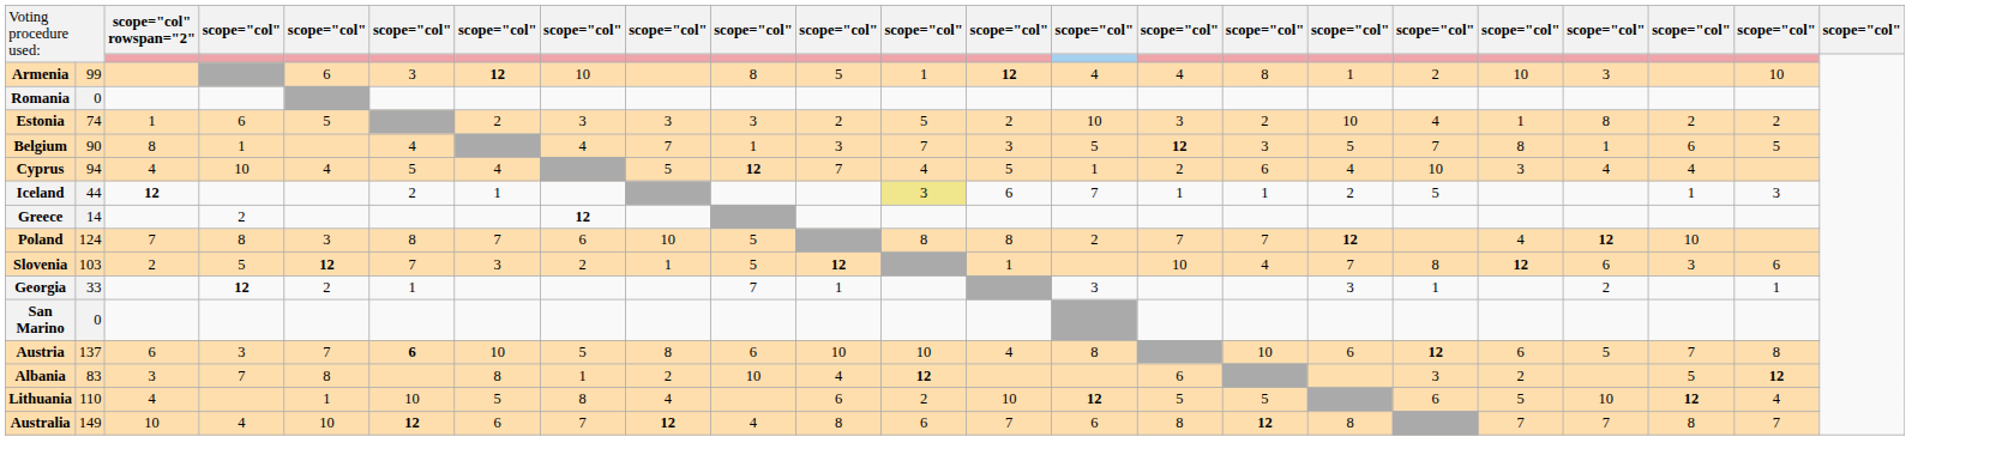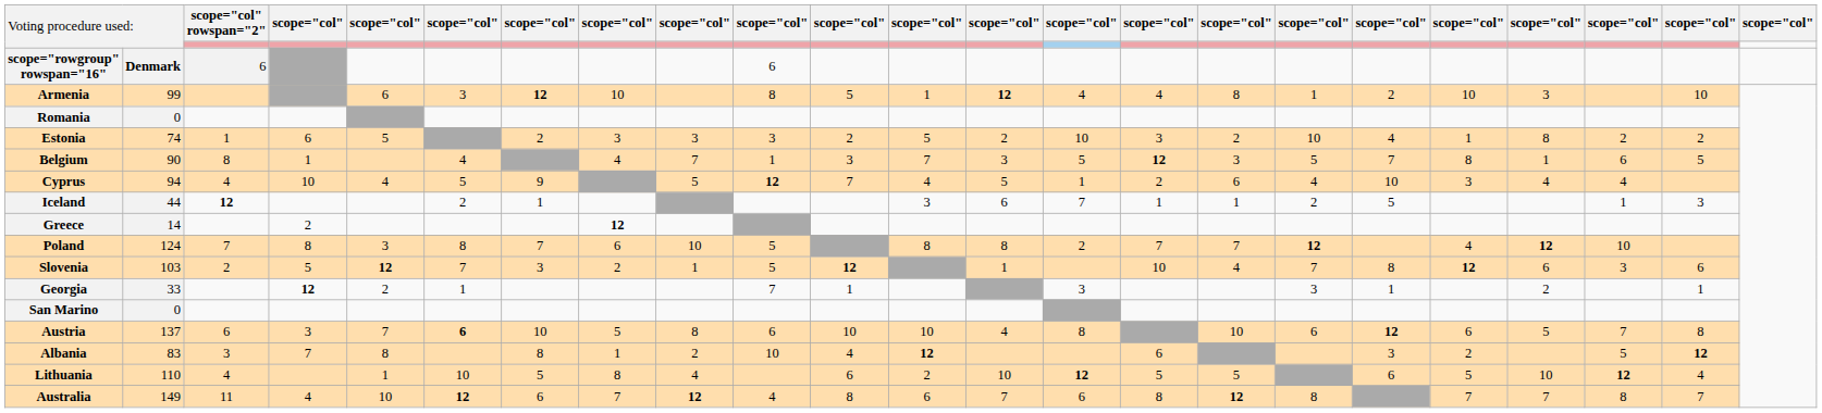+ row: scope="rowgroup" rowspan="16" | Denmark | 6 | 6
Cyprus | column 7: 4 -> 9
Iceland | column 12: khaki background -> no background
Australia | column 3: 10 -> 11
